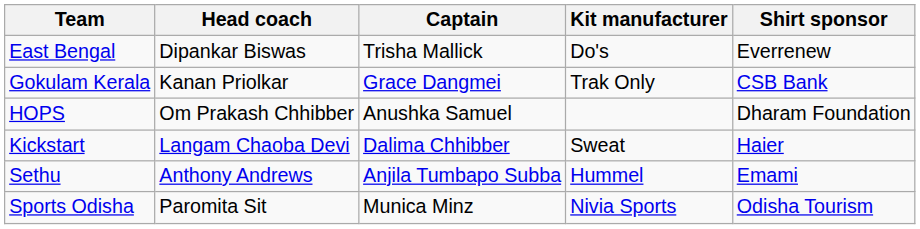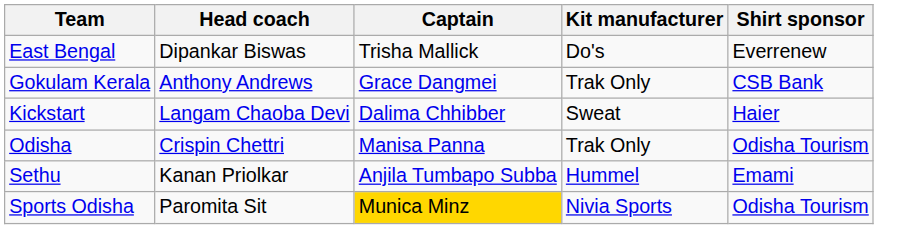Gokulam Kerala | Head coach: Kanan Priolkar -> Anthony Andrews
- row: HOPS | Om Prakash Chhibber | Anushka Samuel | Dharam Foundation
+ row: Odisha | Crispin Chettri | Manisa Panna | Trak Only | Odisha Tourism
Sethu | Head coach: Anthony Andrews -> Kanan Priolkar
Sports Odisha | Captain: no background -> gold background
